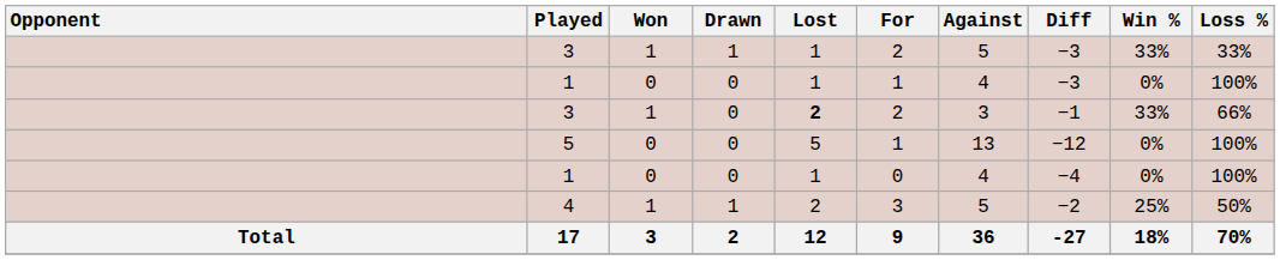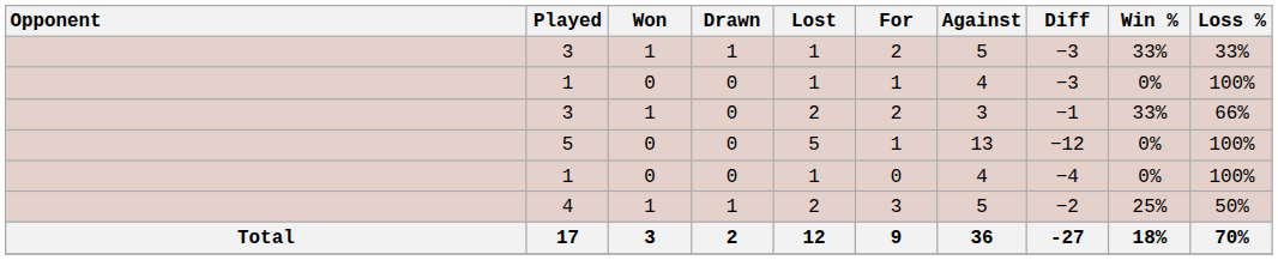3 / 0 | Lost: bold -> normal
